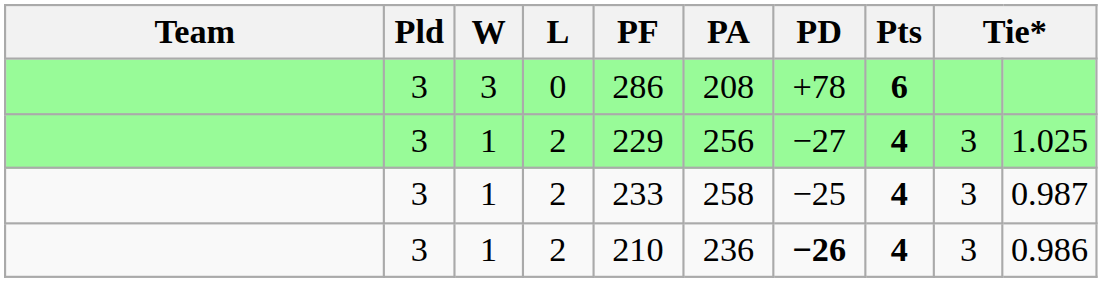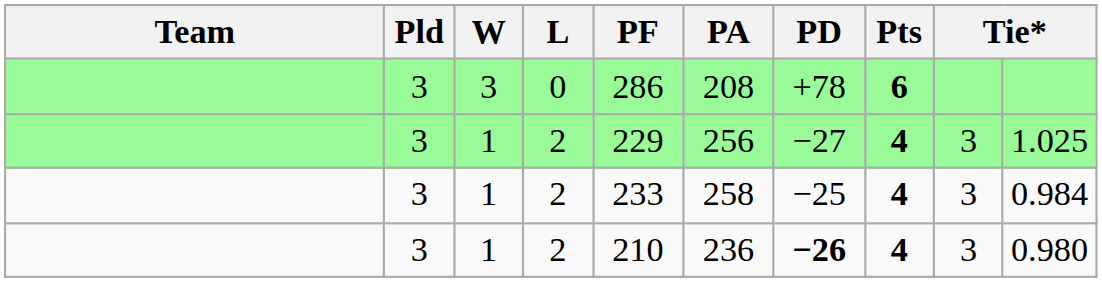row 4 | column 10: 0.987 -> 0.984
row 5 | column 10: 0.986 -> 0.980
